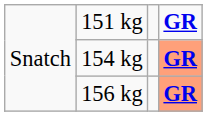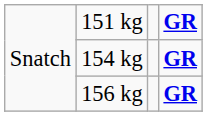154 kg | column 4: lightsalmon background -> no background
156 kg | column 4: lightsalmon background -> no background
